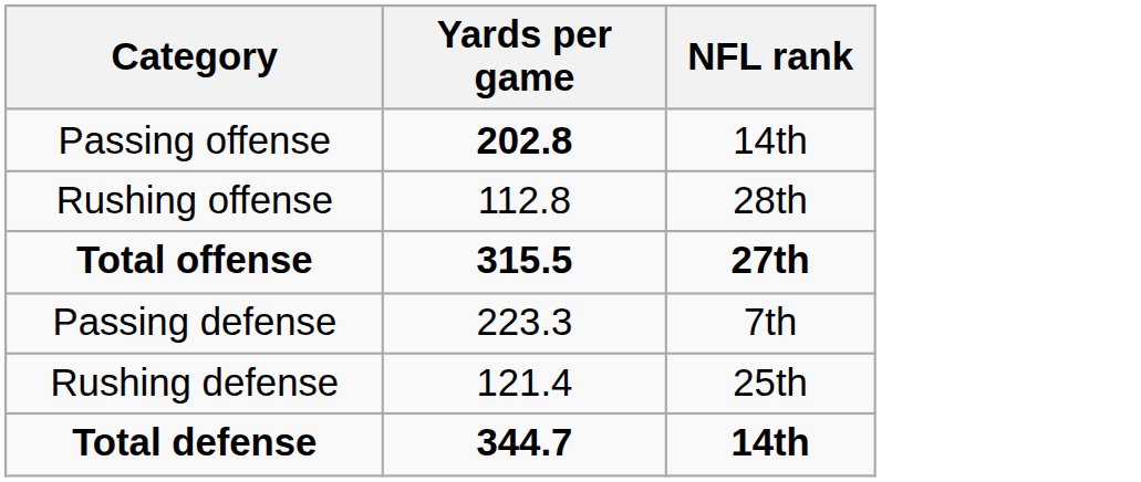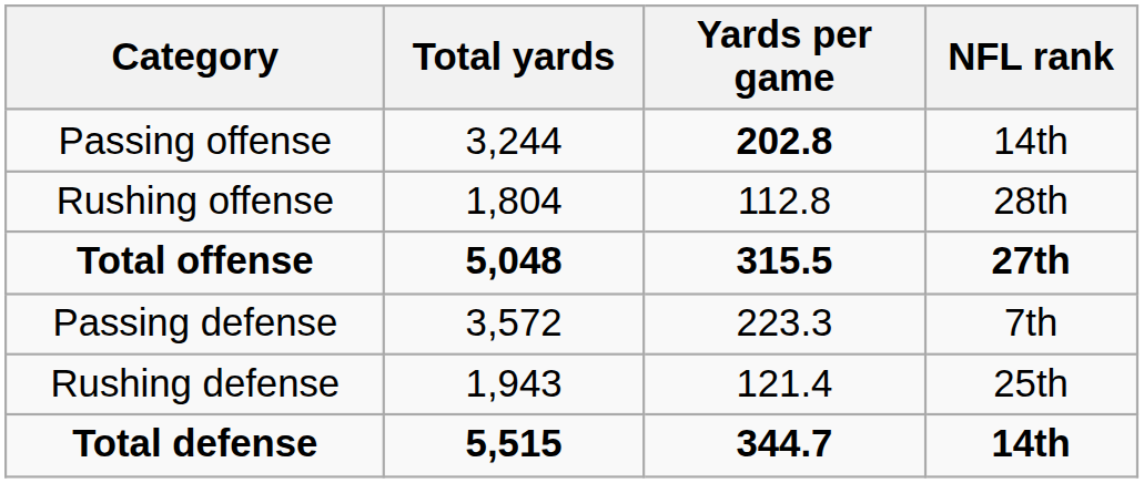+ column: Total yards | 3,244 | 1,804 | 5,048 | 3,572 | 1,943 | 5,515
